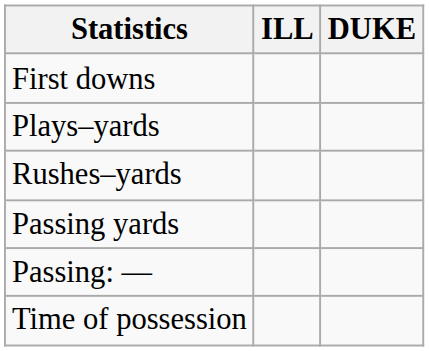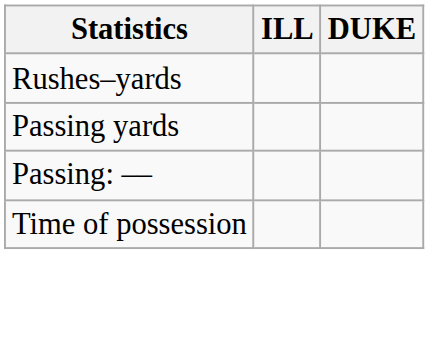- row: First downs
- row: Plays–yards
